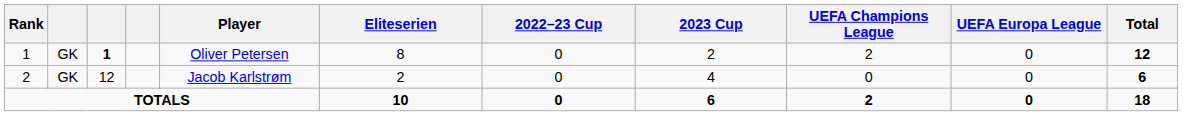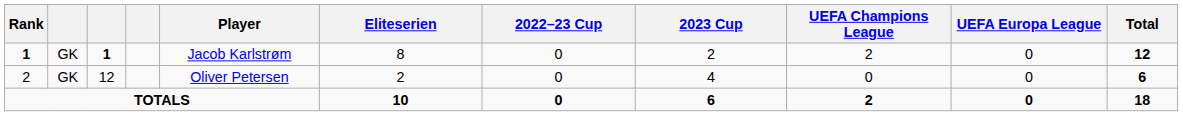row 2 | Rank: normal -> bold
row 2 | Player: Oliver Petersen -> Jacob Karlstrøm
row 3 | Player: Jacob Karlstrøm -> Oliver Petersen
